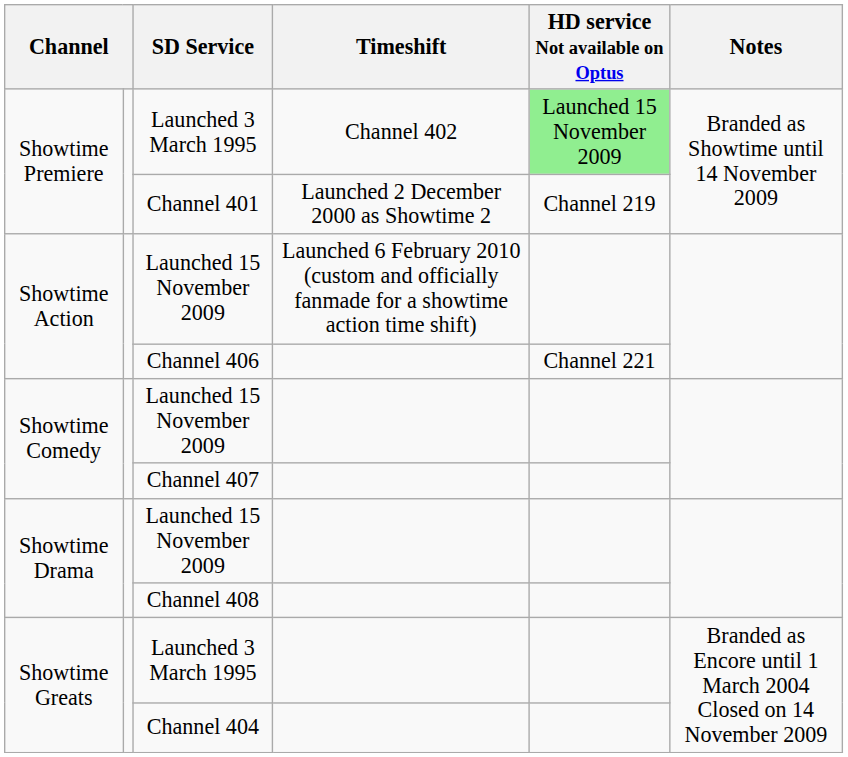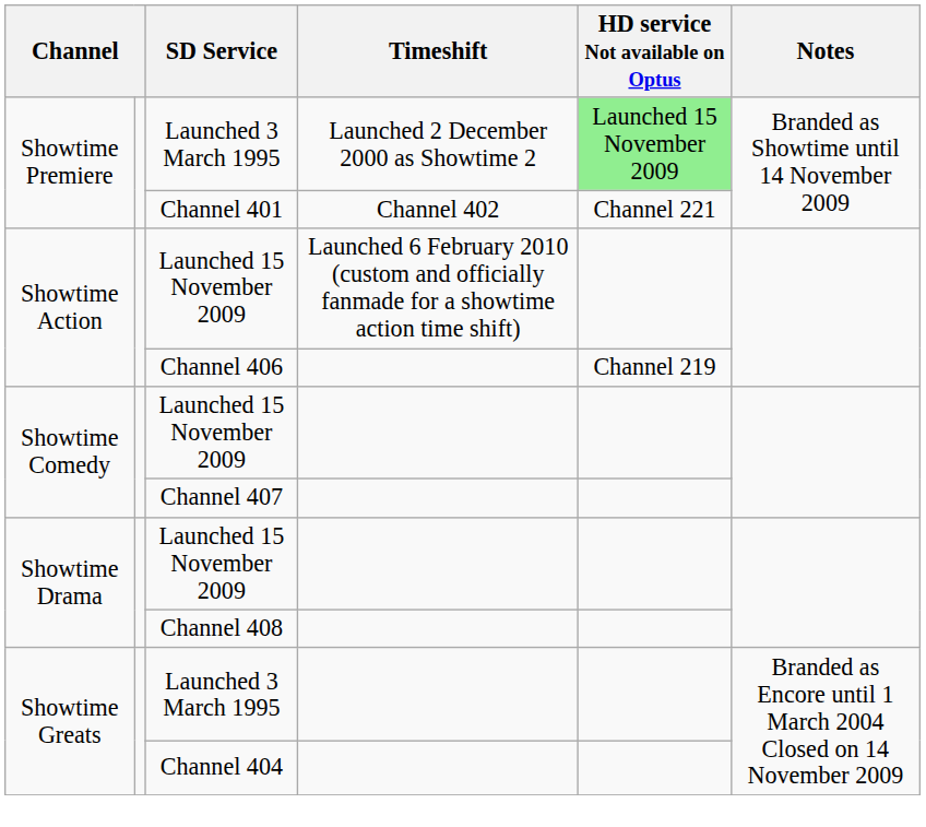Showtime Premiere / Launched 3 March 1995 | Timeshift: Channel 402 -> Launched 2 December 2000 as Showtime 2
Channel 401 | Timeshift: Launched 2 December 2000 as Showtime 2 -> Channel 402
Channel 401 | HD service Not available on Optus: Channel 219 -> Channel 221
Channel 406 | HD service Not available on Optus: Channel 221 -> Channel 219
